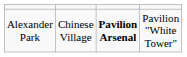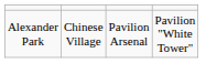Alexander Park | column 3: bold -> normal
